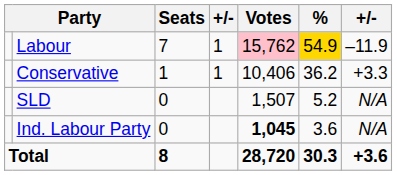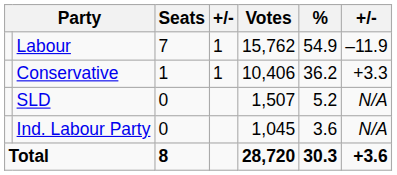Labour | Votes: pink background -> no background
Labour | %: gold background -> no background
Ind. Labour Party | Votes: bold -> normal
